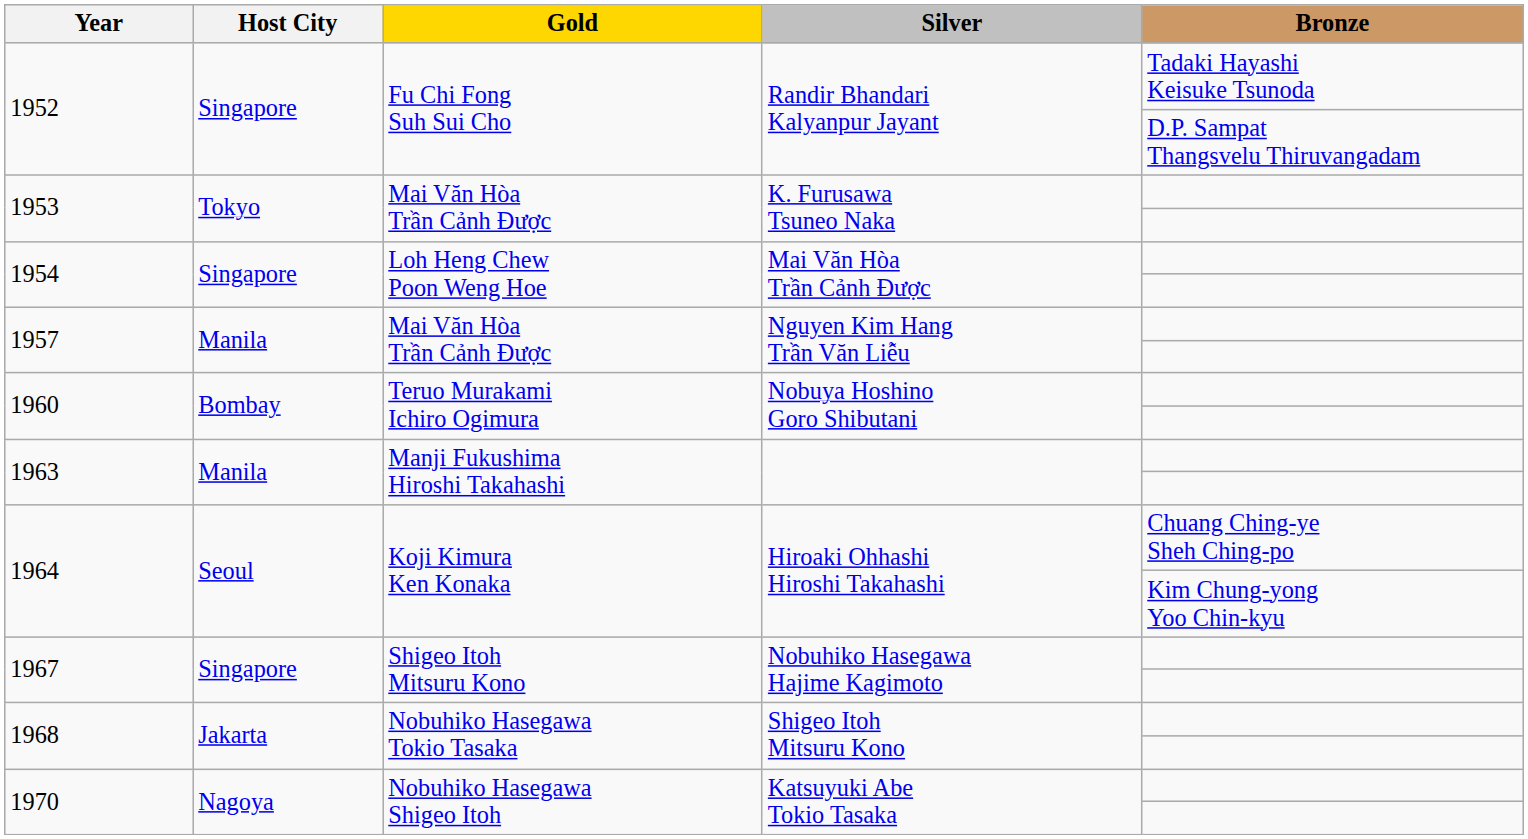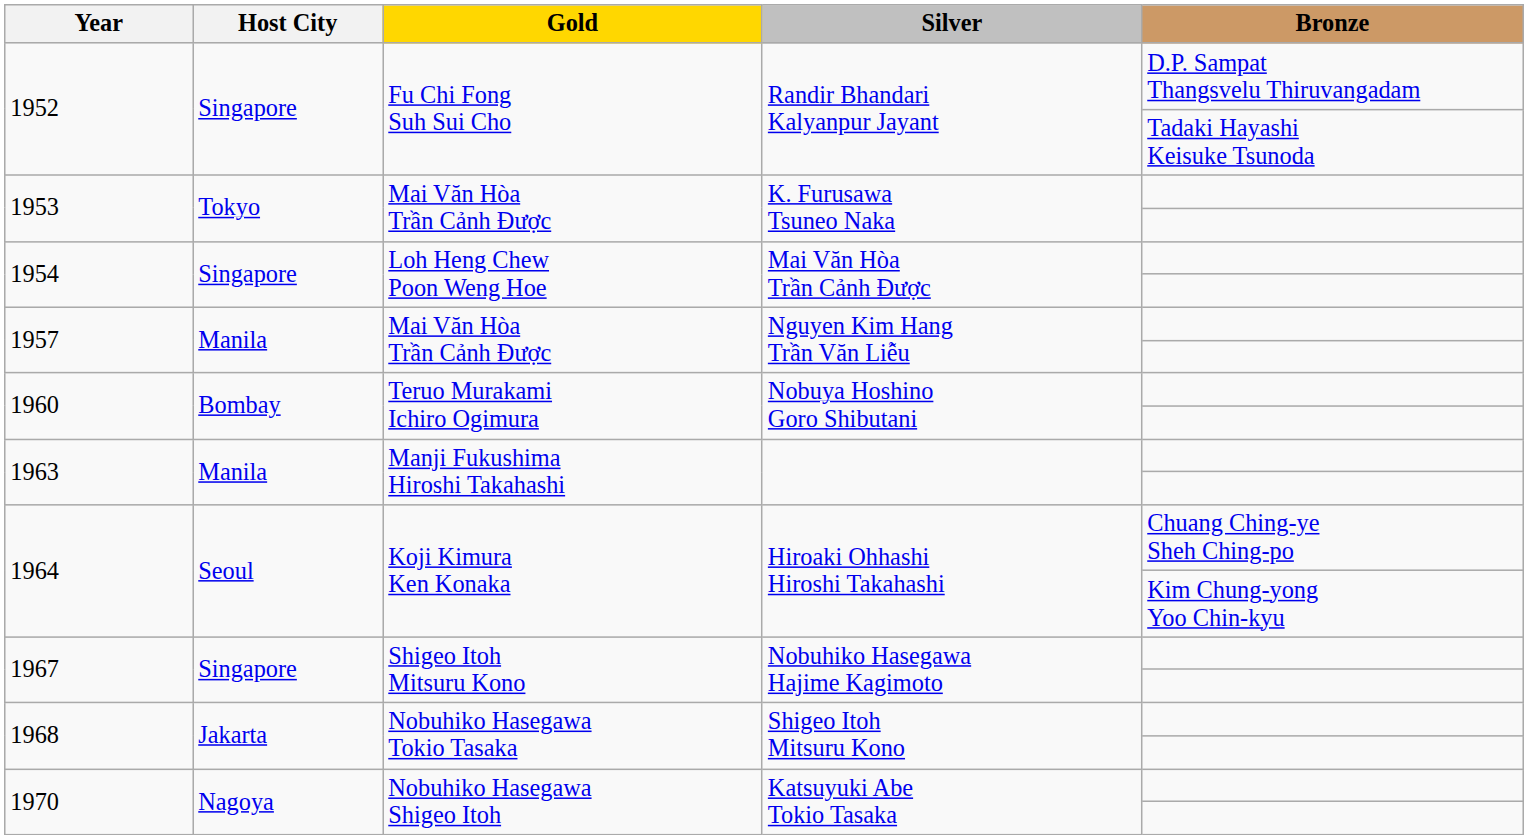row 2 | Bronze: Tadaki Hayashi Keisuke Tsunoda -> D.P. Sampat Thangsvelu Thiruvangadam
row 3 | Bronze: D.P. Sampat Thangsvelu Thiruvangadam -> Tadaki Hayashi Keisuke Tsunoda
